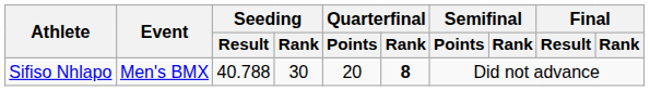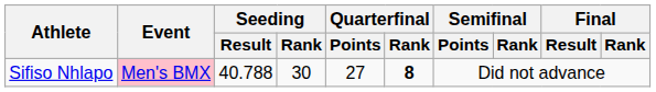Sifiso Nhlapo | Event: no background -> pink background
Sifiso Nhlapo | Quarterfinal / Points: 20 -> 27
